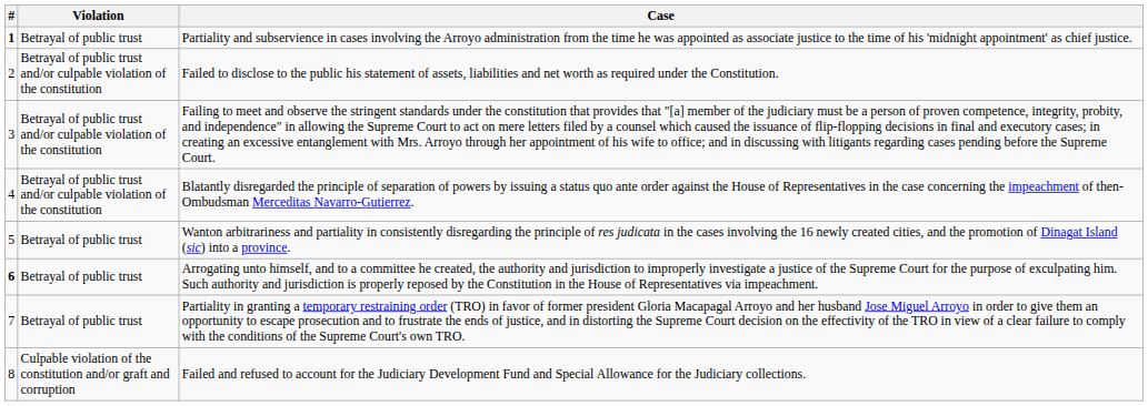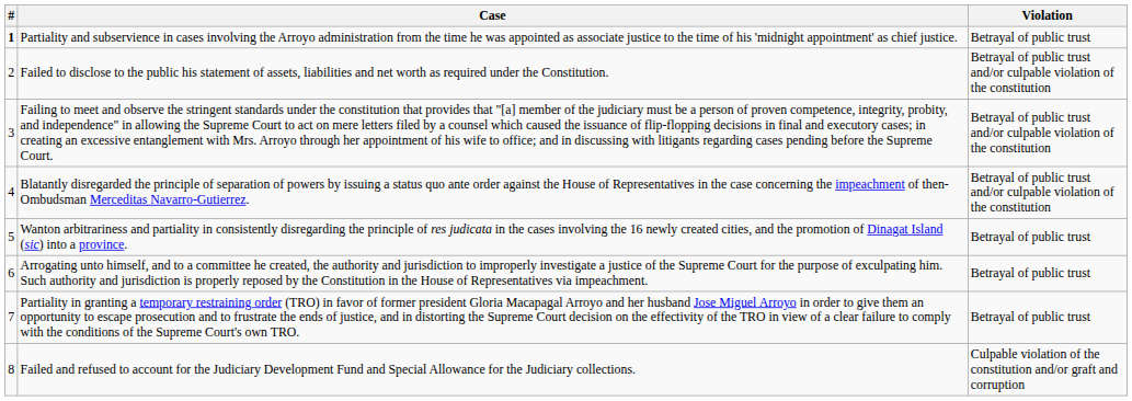columns swapped: Case <-> Violation
row 7 | #: bold -> normal
